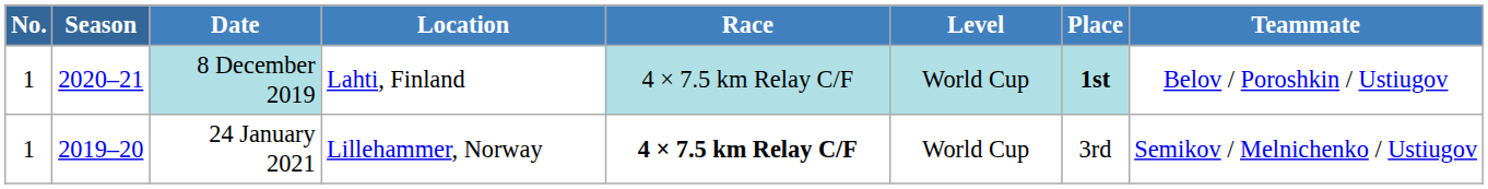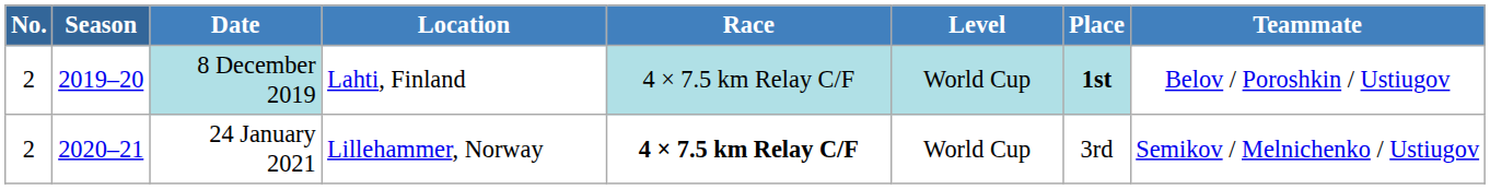8 December 2019 | No.: 1 -> 2
8 December 2019 | Season: 2020–21 -> 2019–20
24 January 2021 | No.: 1 -> 2
24 January 2021 | Season: 2019–20 -> 2020–21
